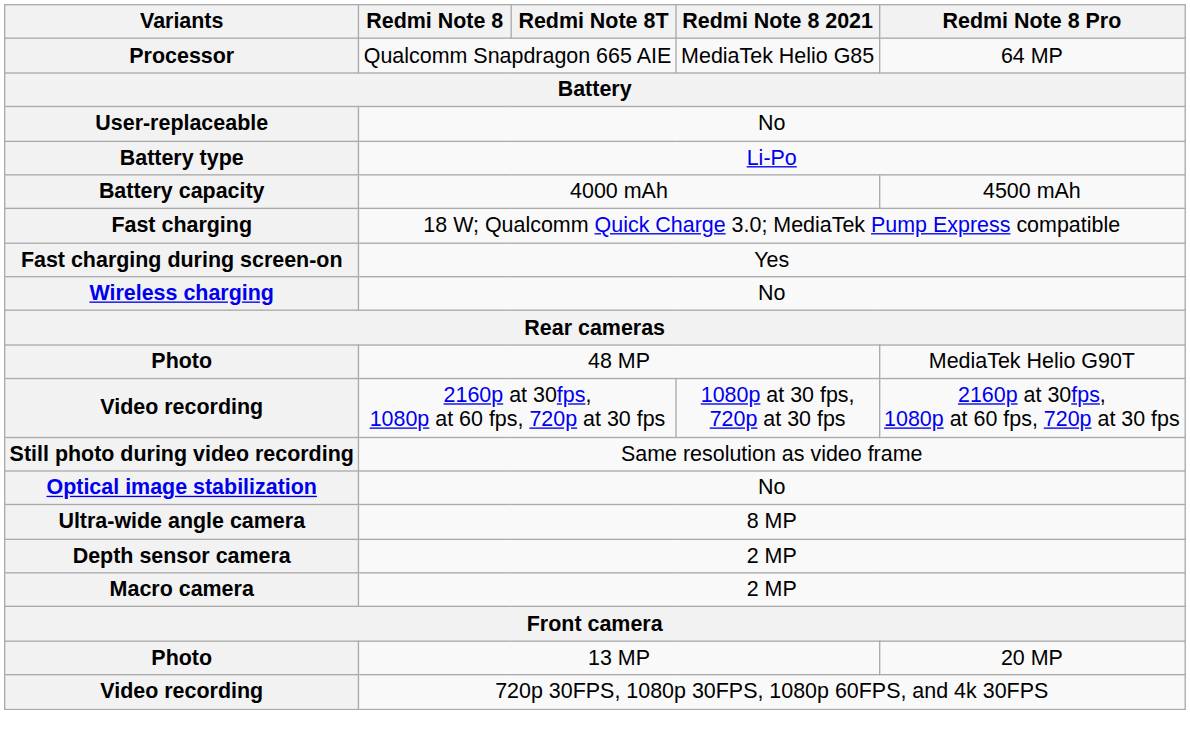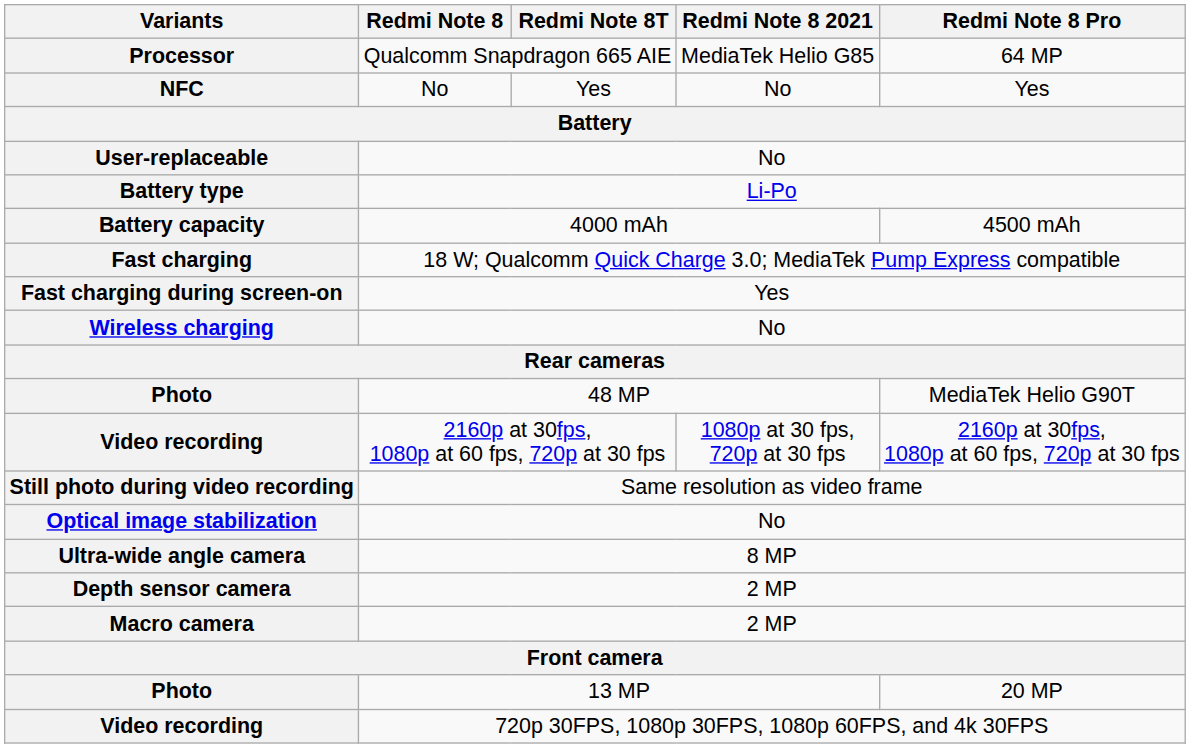+ row: NFC | No | Yes | No | Yes
